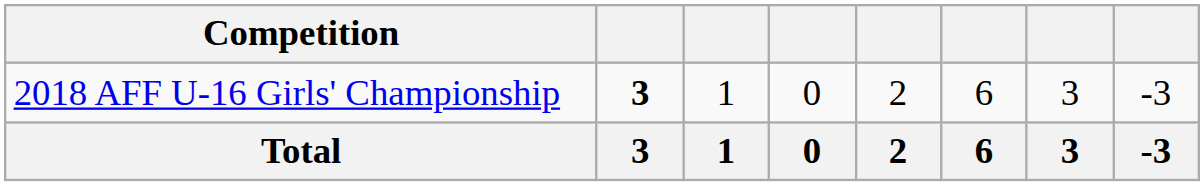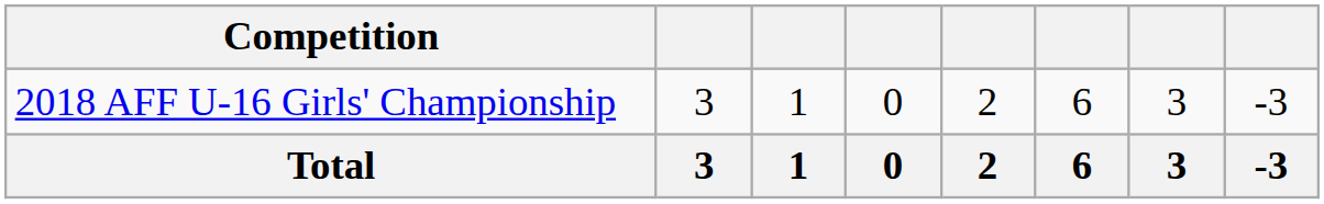2018 AFF U-16 Girls' Championship | column 2: bold -> normal
